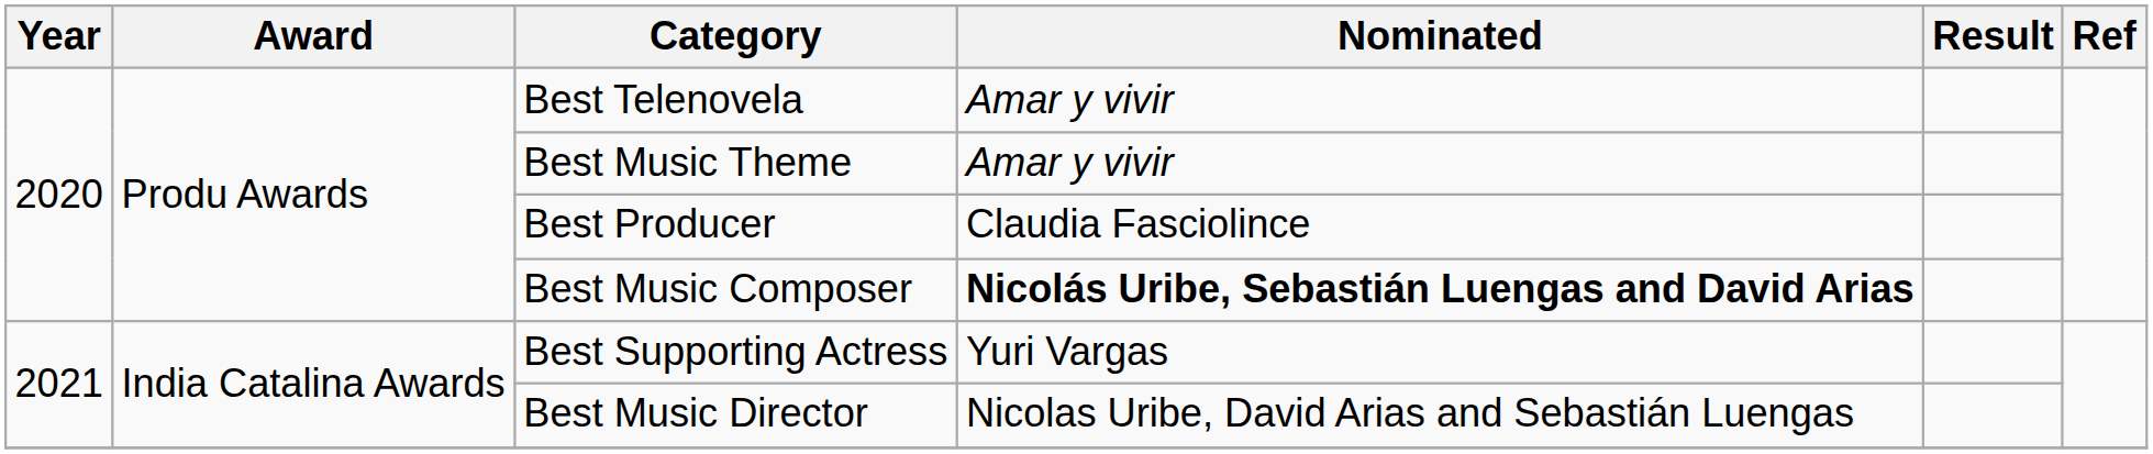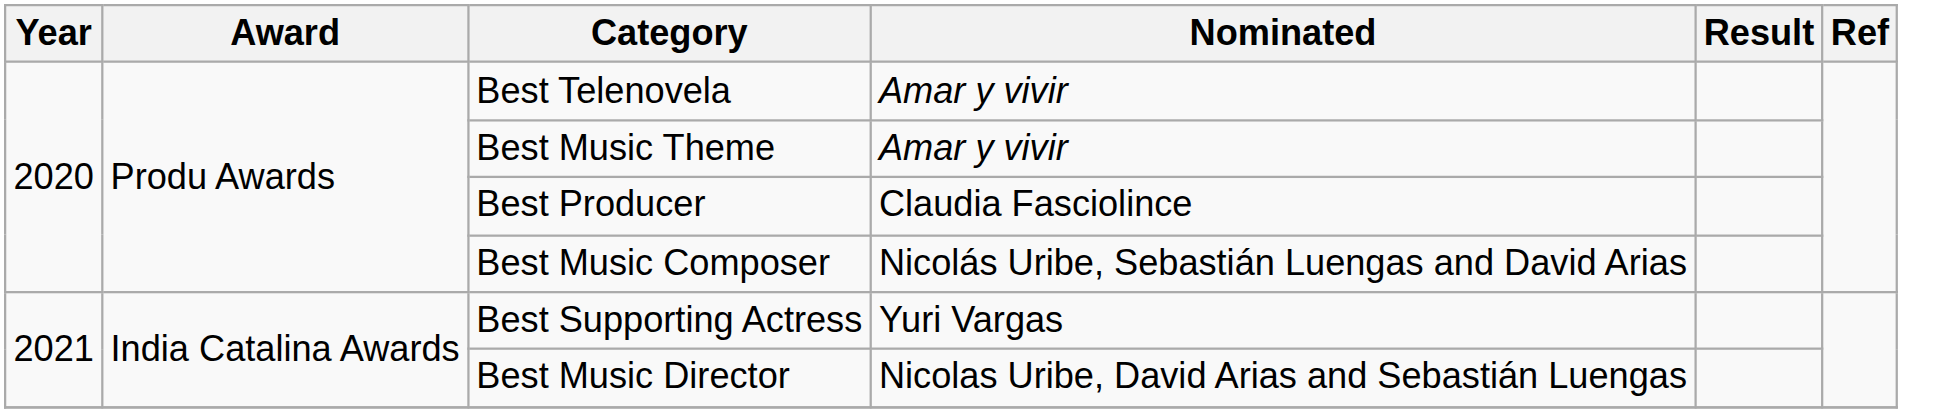Best Music Composer | Nominated: bold -> normal
